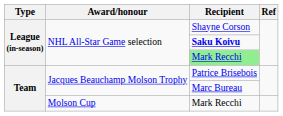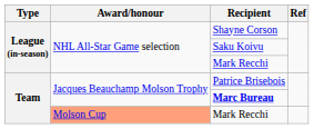Saku Koivu | Recipient: bold -> normal
NHL All-Star Game selection / Mark Recchi | Recipient: lightgreen background -> no background
Marc Bureau | Recipient: normal -> bold
Molson Cup / Mark Recchi | Award/honour: no background -> lightsalmon background
